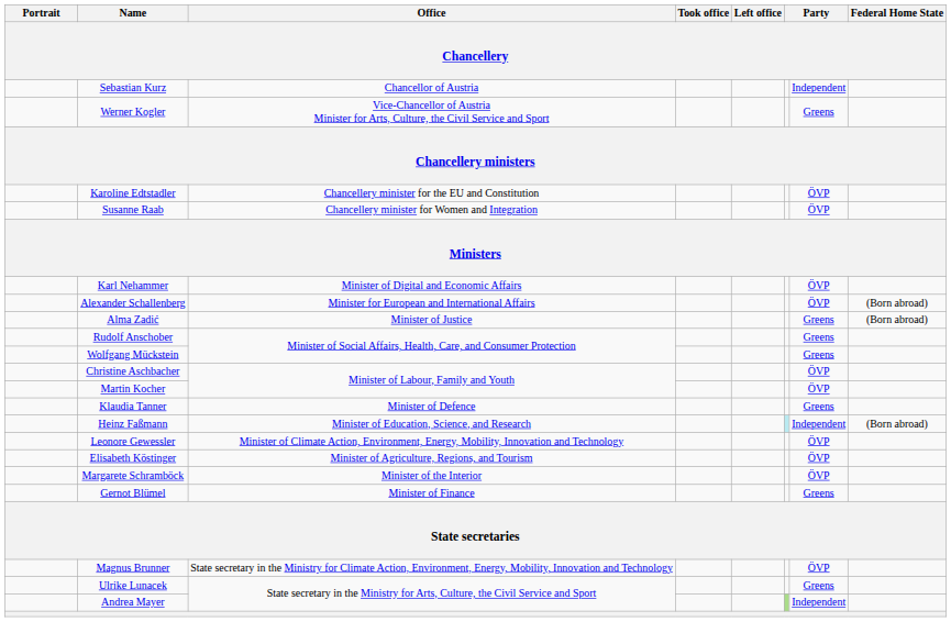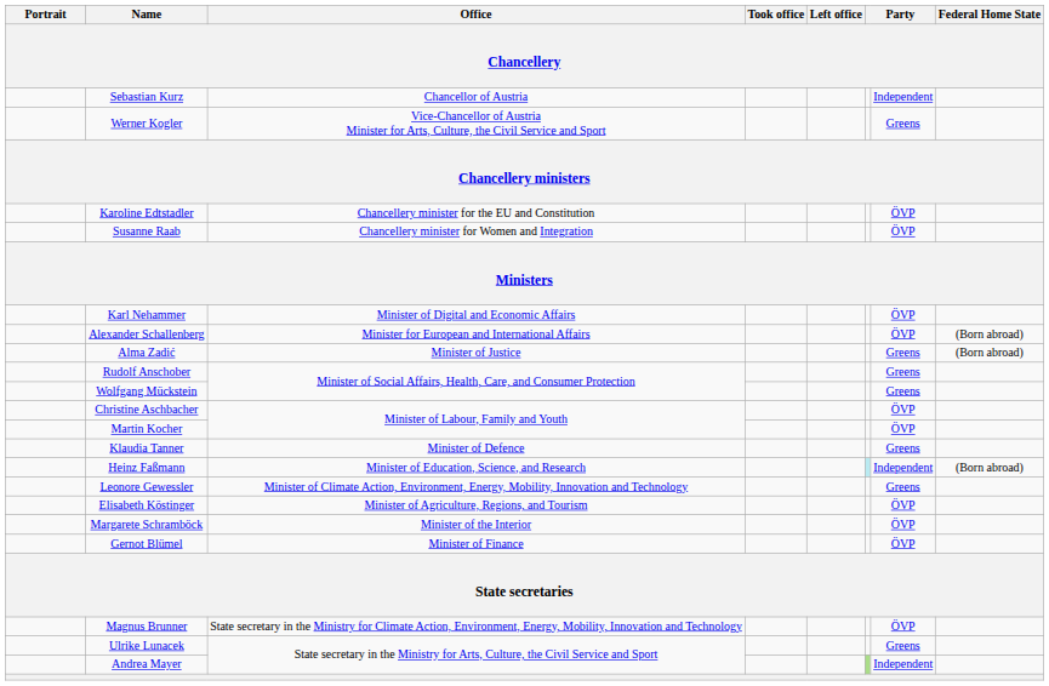Leonore Gewessler | column 7: ÖVP -> Greens
Gernot Blümel | column 7: Greens -> ÖVP
